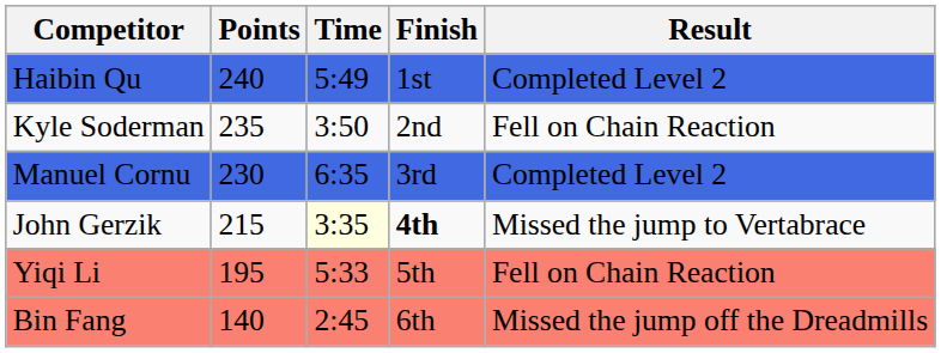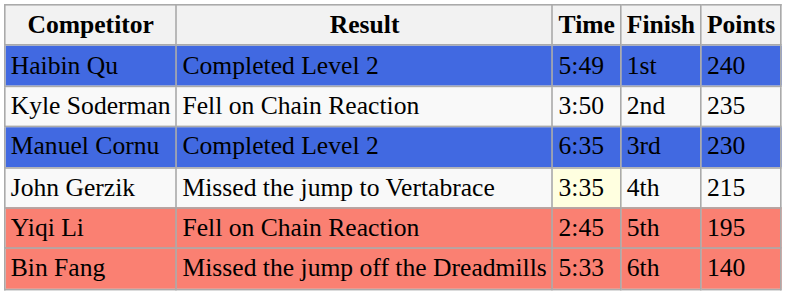columns swapped: Points <-> Result
John Gerzik | Finish: bold -> normal
Yiqi Li | Time: 5:33 -> 2:45
Bin Fang | Time: 2:45 -> 5:33
